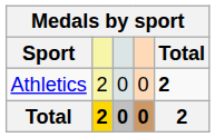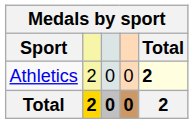Athletics | Total: no background -> lightyellow background
